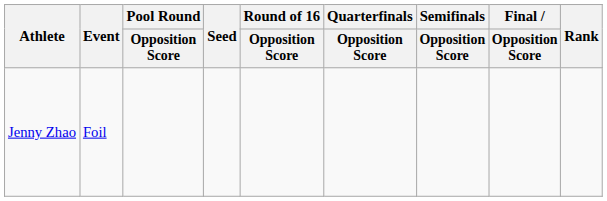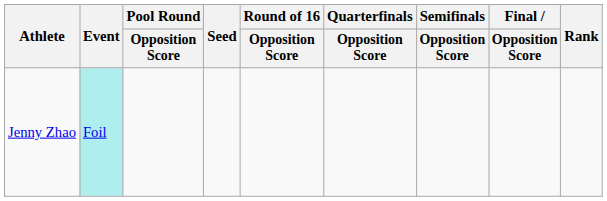Jenny Zhao | Event: no background -> paleturquoise background
